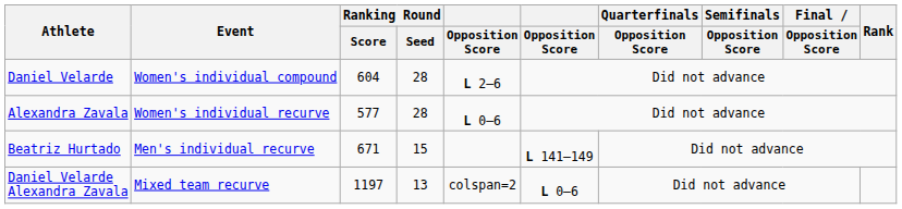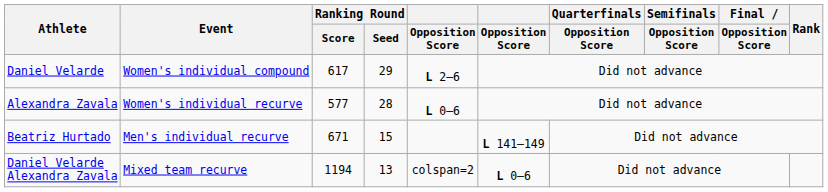Daniel Velarde | Ranking Round / Score: 604 -> 617
Daniel Velarde | Ranking Round / Seed: 28 -> 29
Daniel Velarde Alexandra Zavala | Ranking Round / Score: 1197 -> 1194
